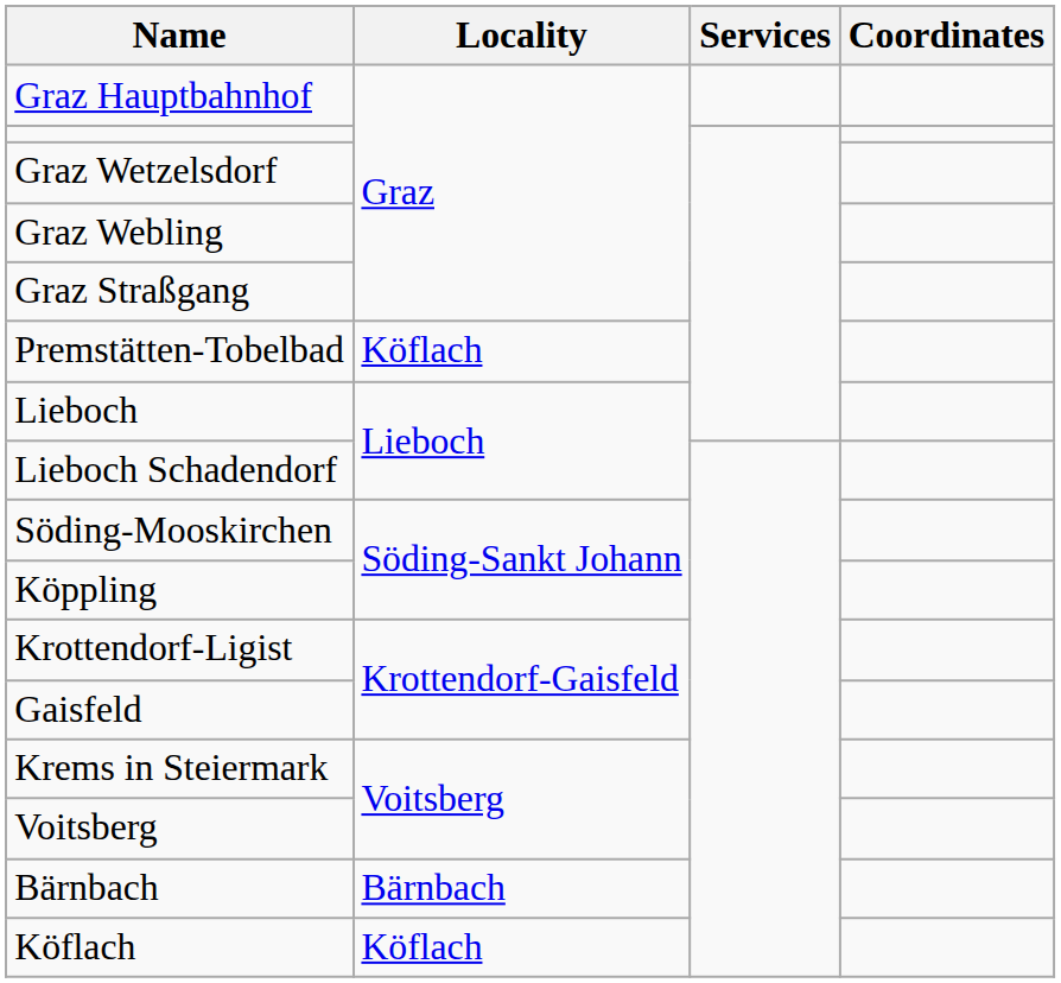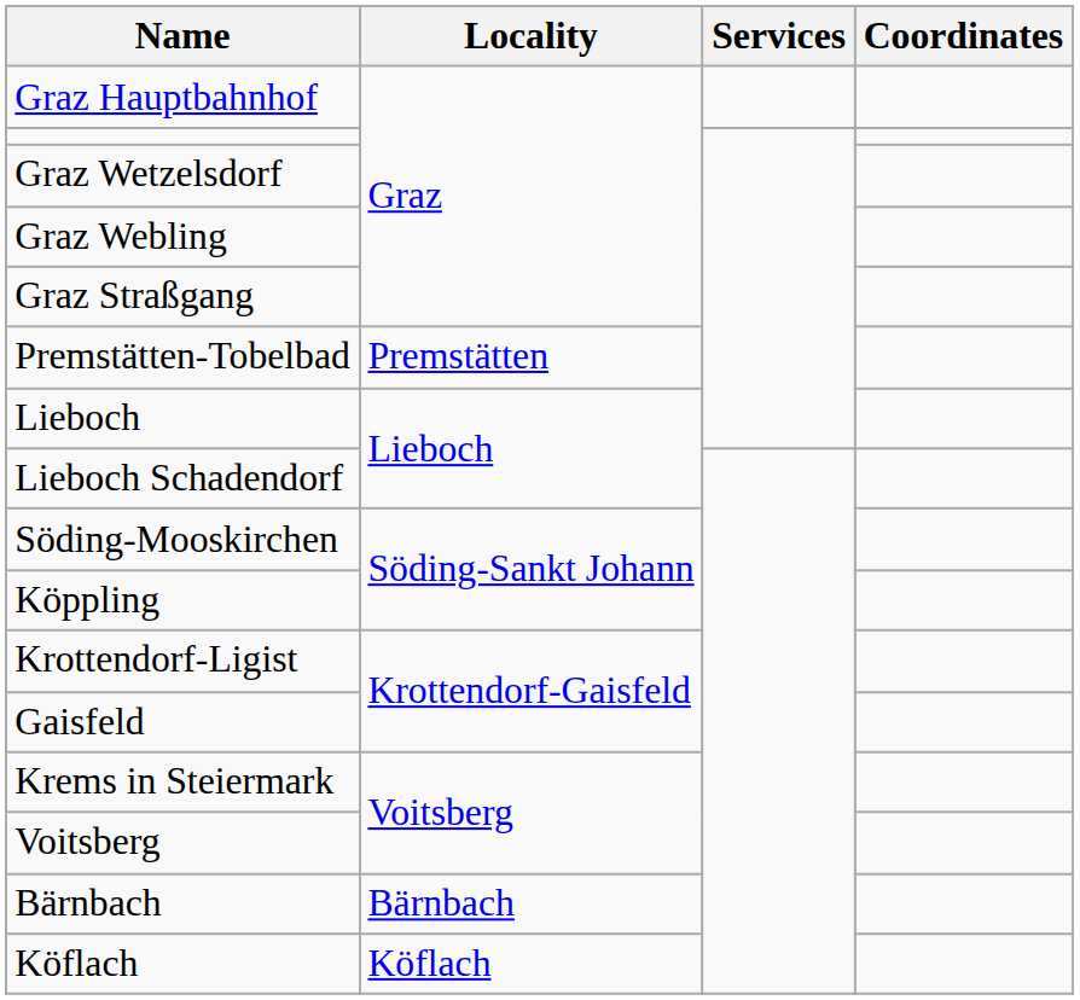Premstätten-Tobelbad | Locality: Köflach -> Premstätten
